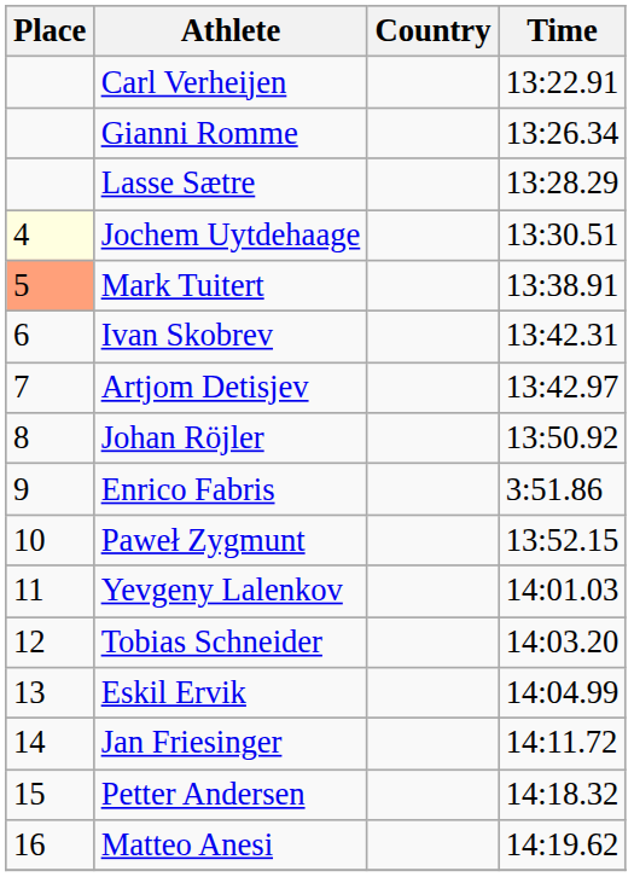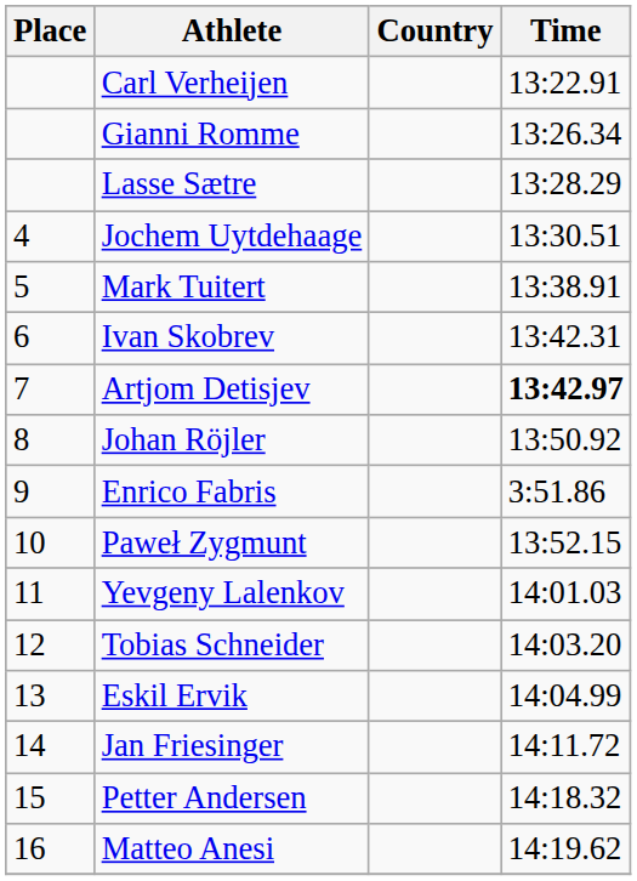Jochem Uytdehaage | Place: lightyellow background -> no background
Mark Tuitert | Place: lightsalmon background -> no background
Artjom Detisjev | Time: normal -> bold
